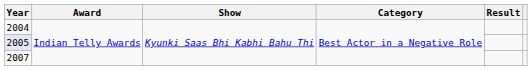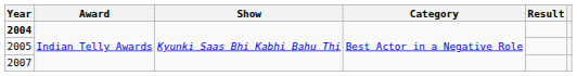2004 | Year: normal -> bold
2005 | Year: lavender background -> no background
